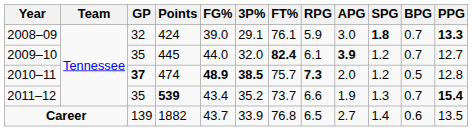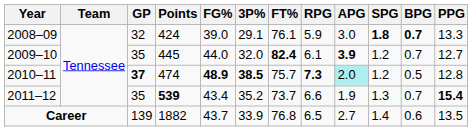2008–09 | BPG: normal -> bold
2008–09 | PPG: bold -> normal
2010–11 | APG: no background -> paleturquoise background
